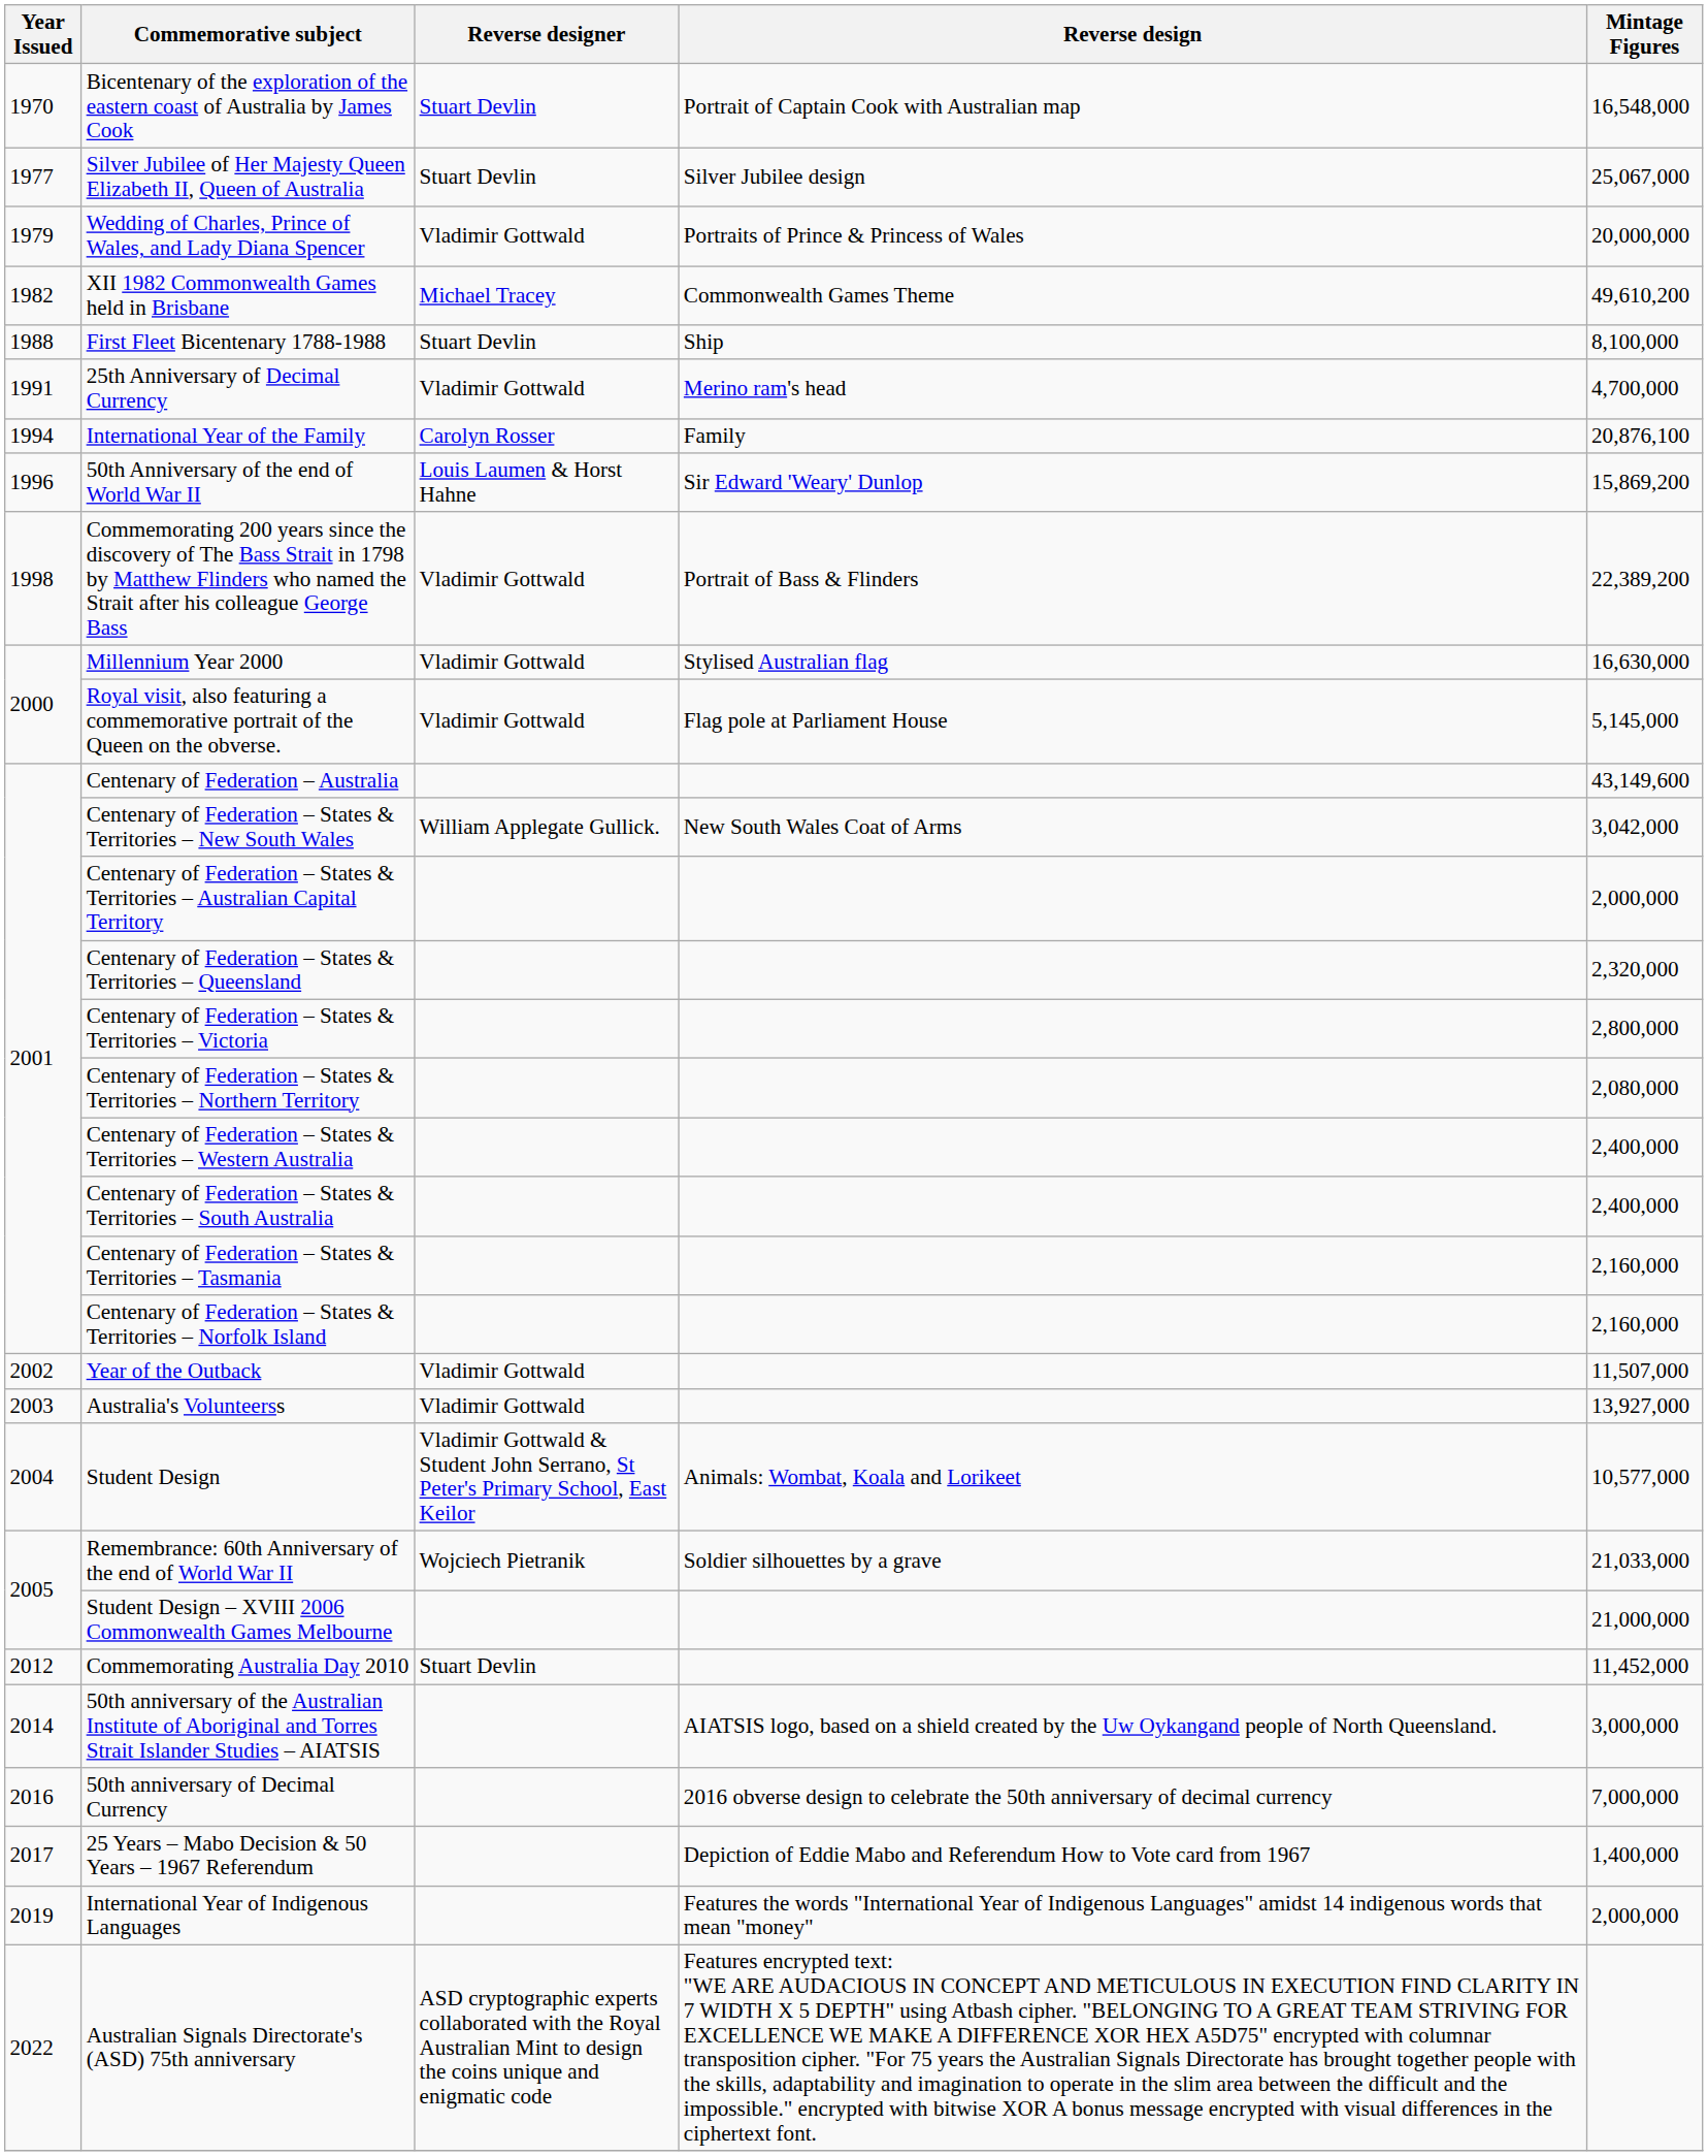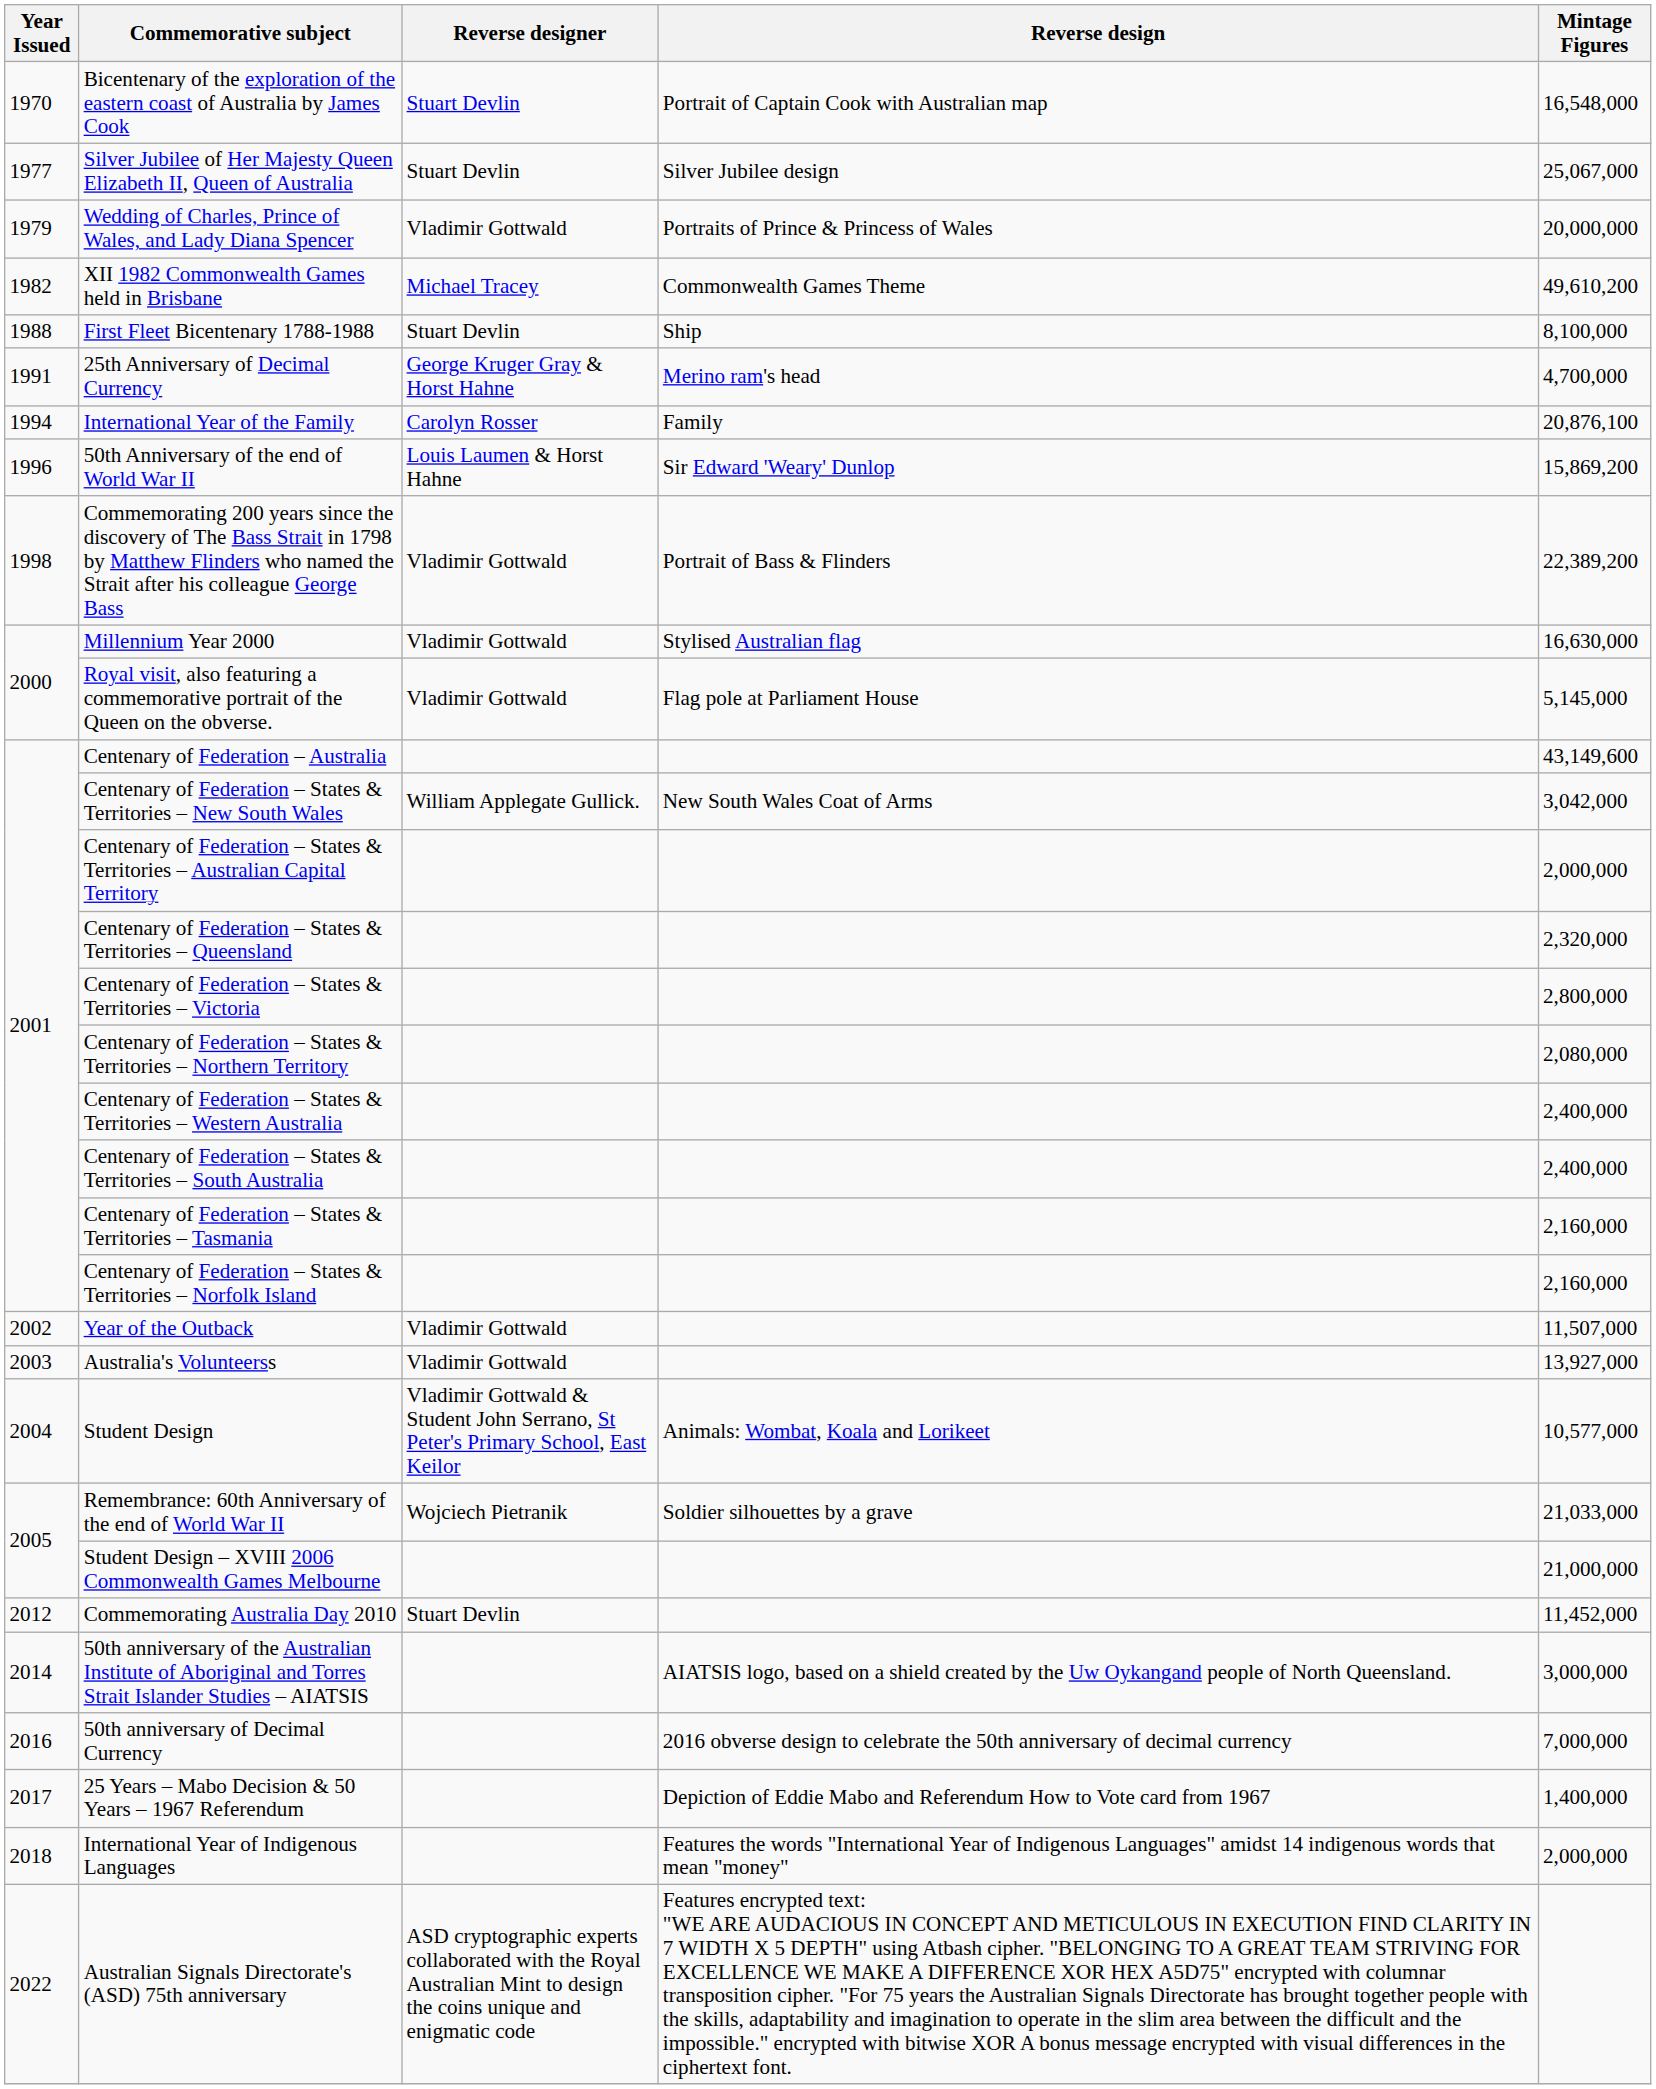25th Anniversary of Decimal Currency | Reverse designer: Vladimir Gottwald -> George Kruger Gray & Horst Hahne
International Year of Indigenous Languages | Year Issued: 2019 -> 2018
